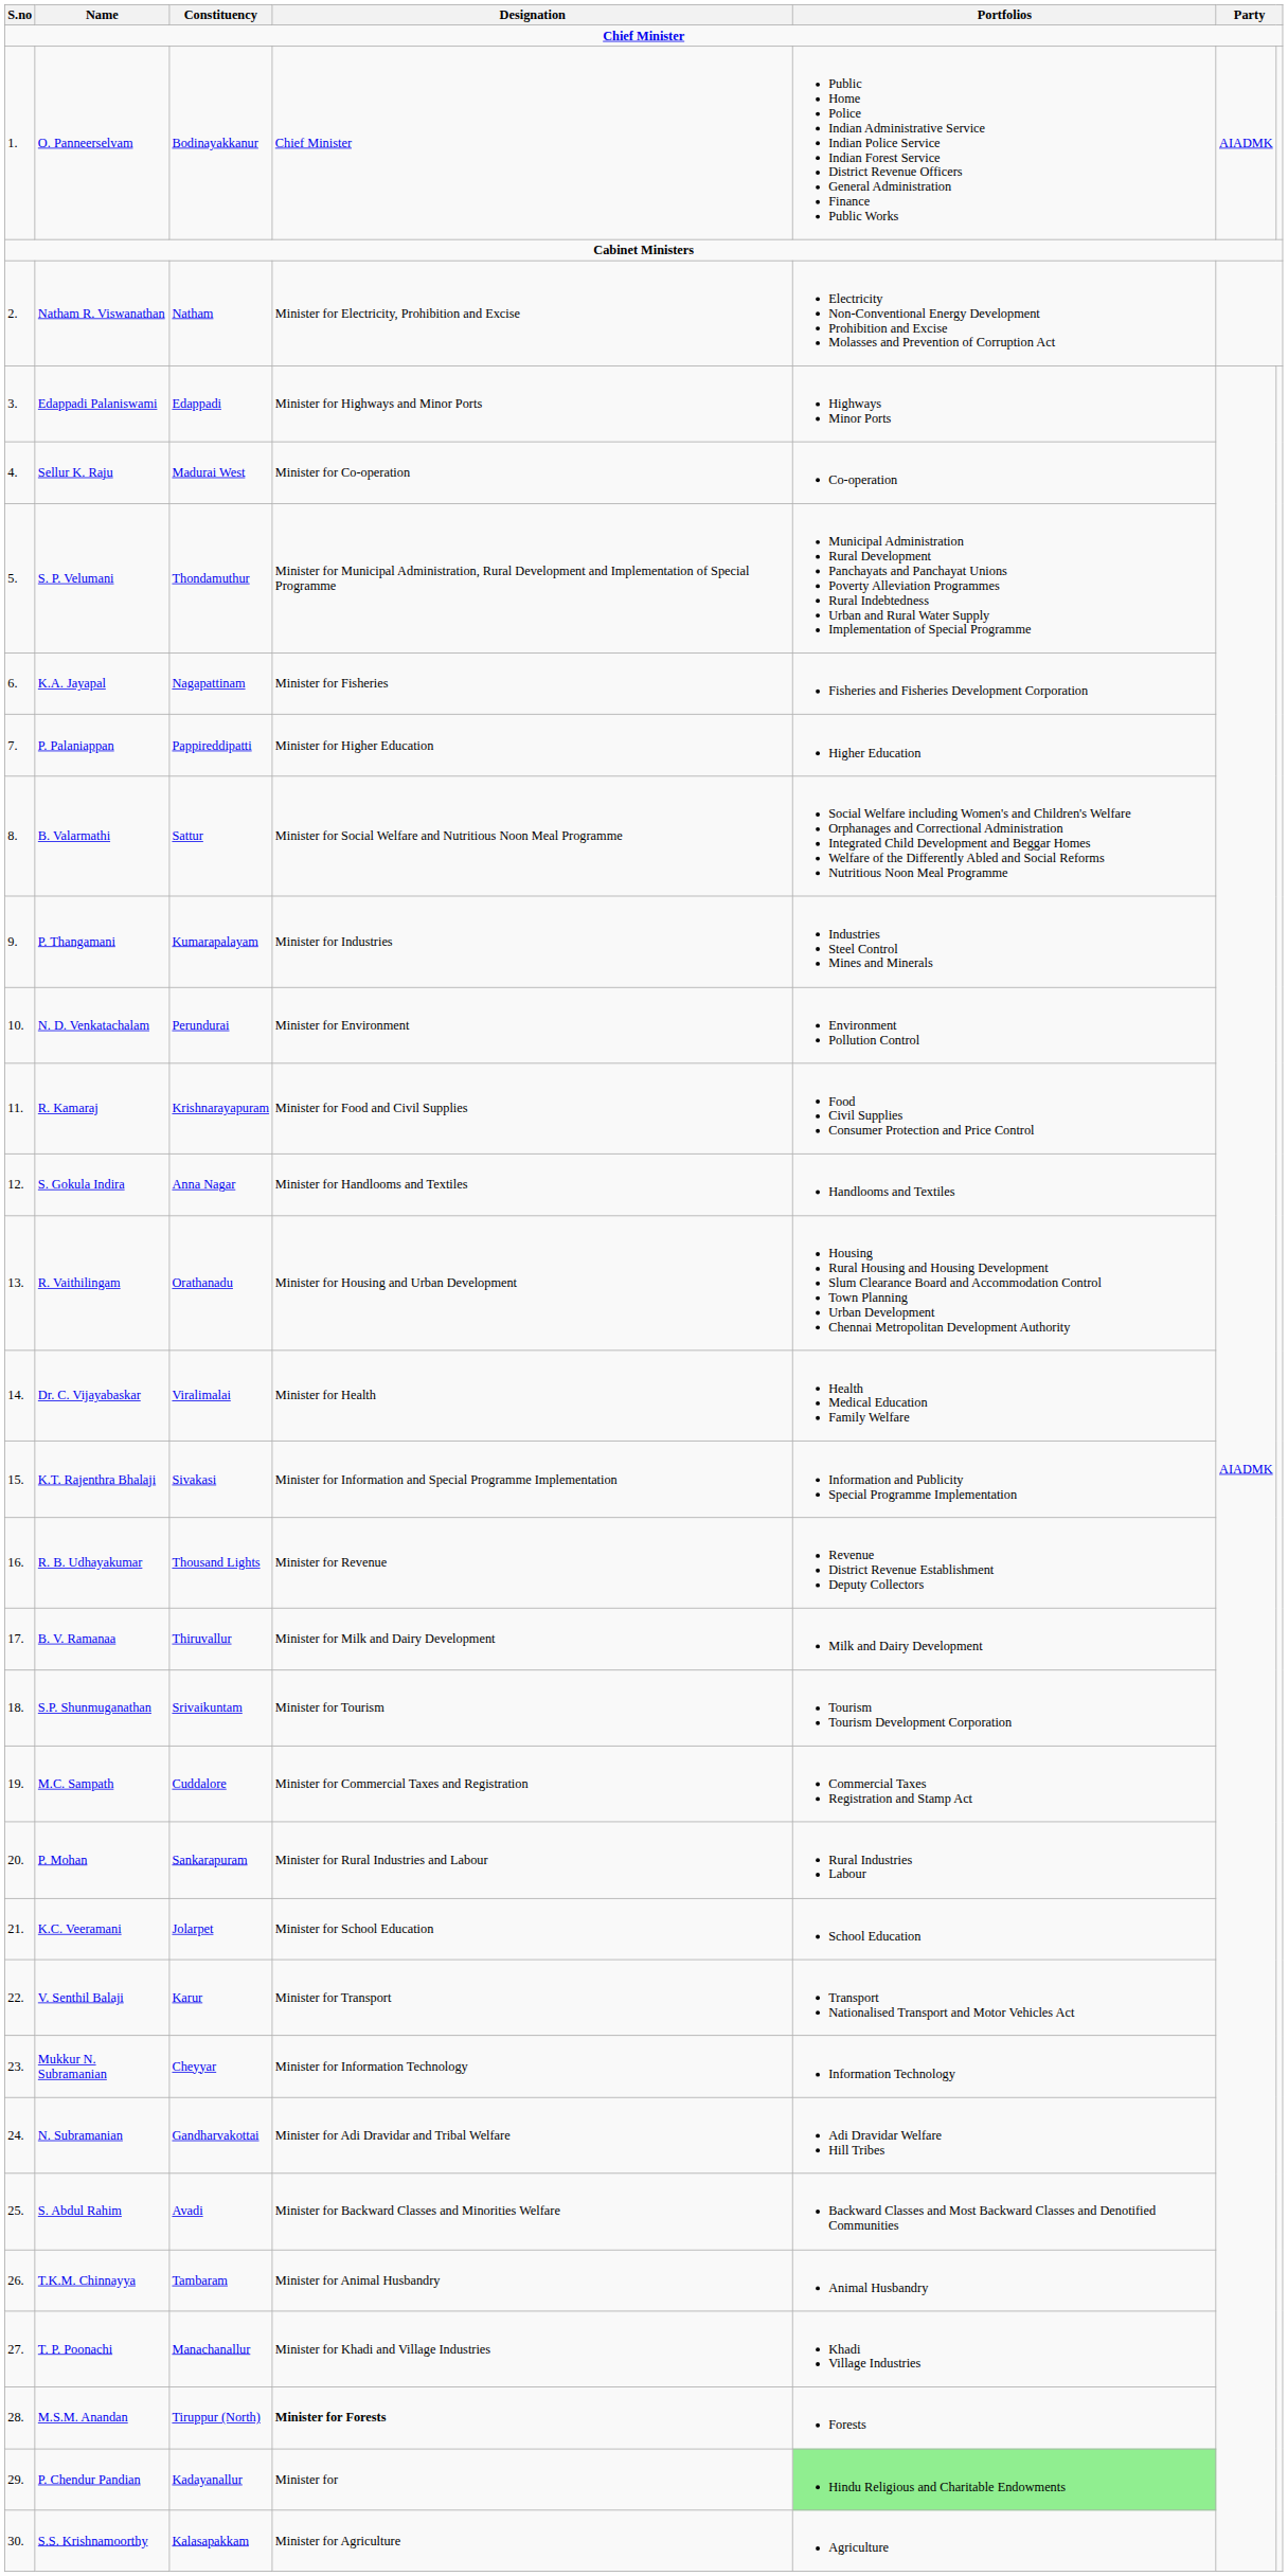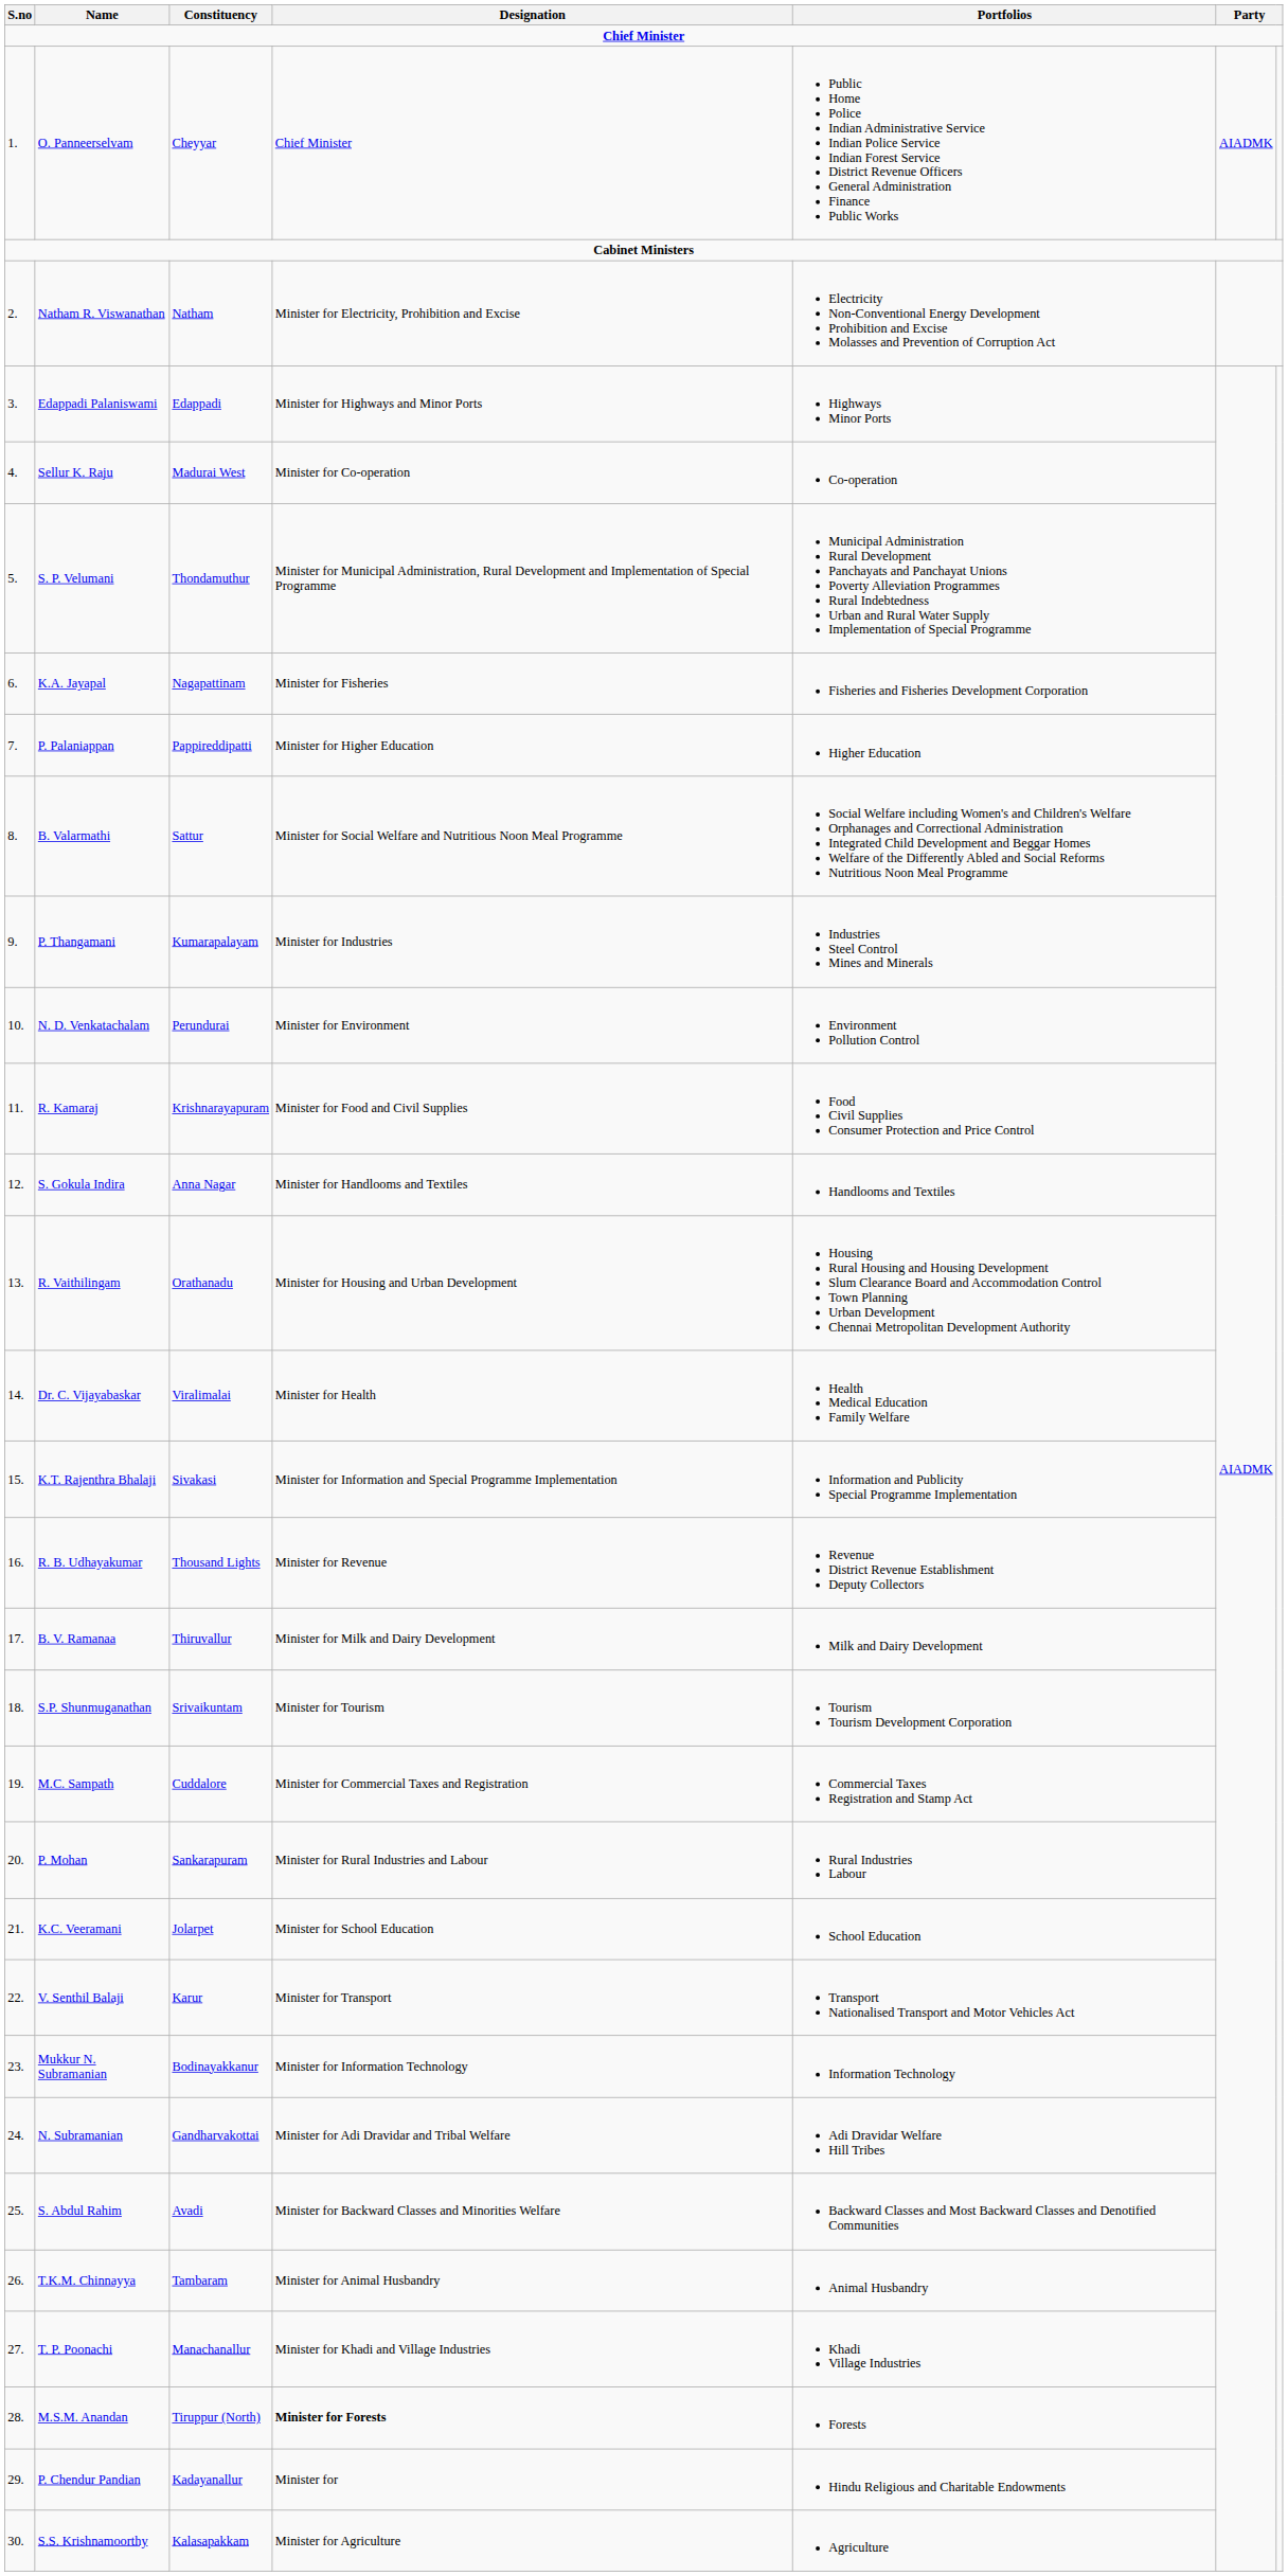O. Panneerselvam | Constituency: Bodinayakkanur -> Cheyyar
Mukkur N. Subramanian | Constituency: Cheyyar -> Bodinayakkanur
P. Chendur Pandian | Portfolios: lightgreen background -> no background
